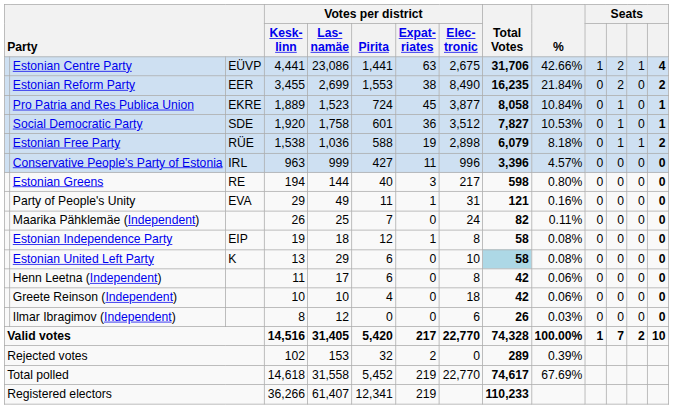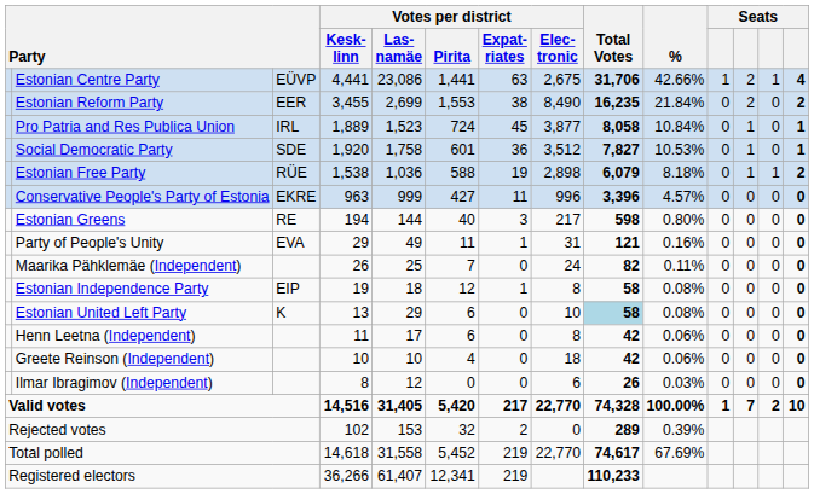Pro Patria and Res Publica Union | column 3: EKRE -> IRL
Conservative People's Party of Estonia | column 3: IRL -> EKRE
